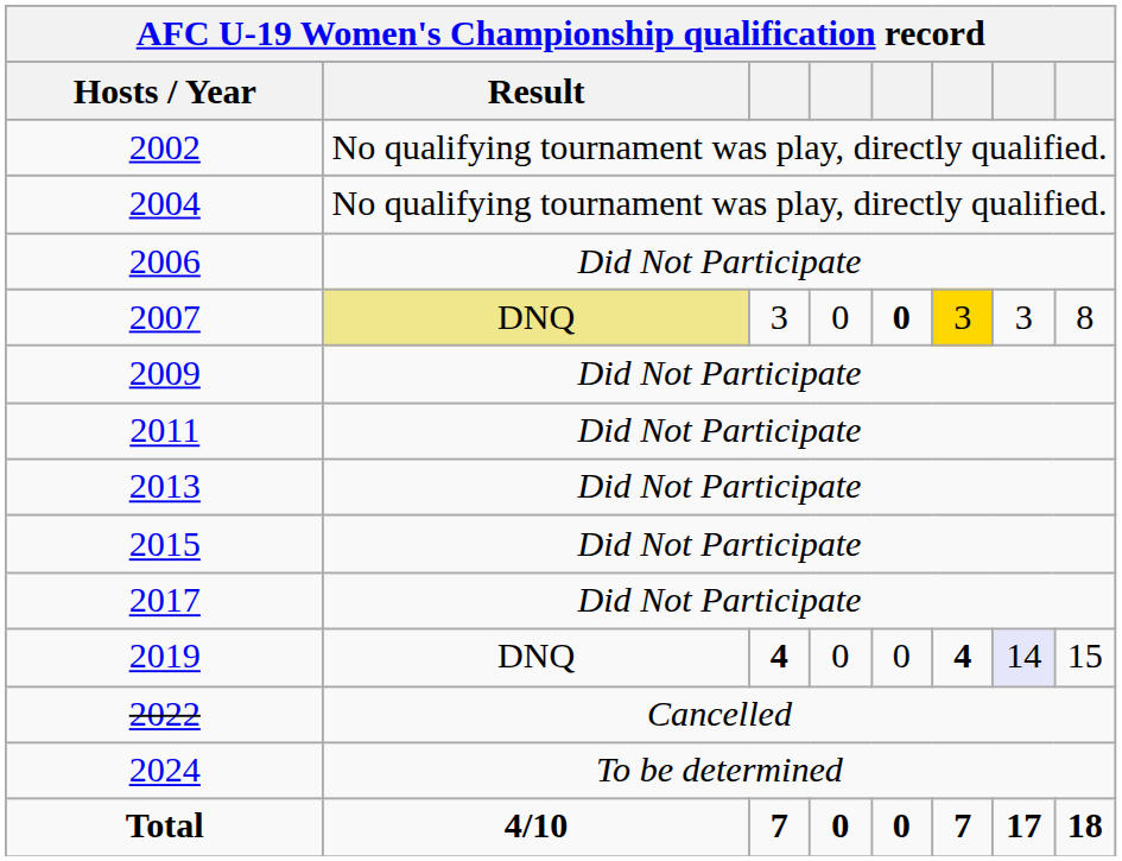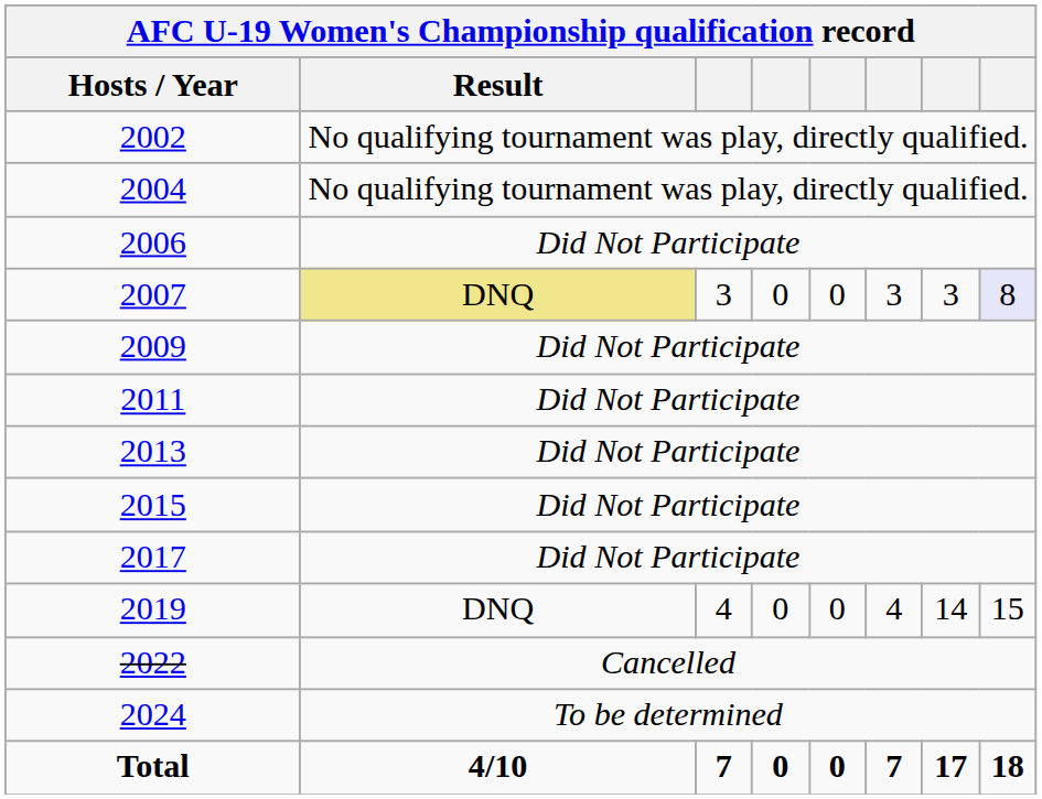2007 | column 5: bold -> normal
2007 | column 6: gold background -> no background
2007 | column 8: no background -> lavender background
2019 | column 3: bold -> normal
2019 | column 6: bold -> normal
2019 | column 7: lavender background -> no background
